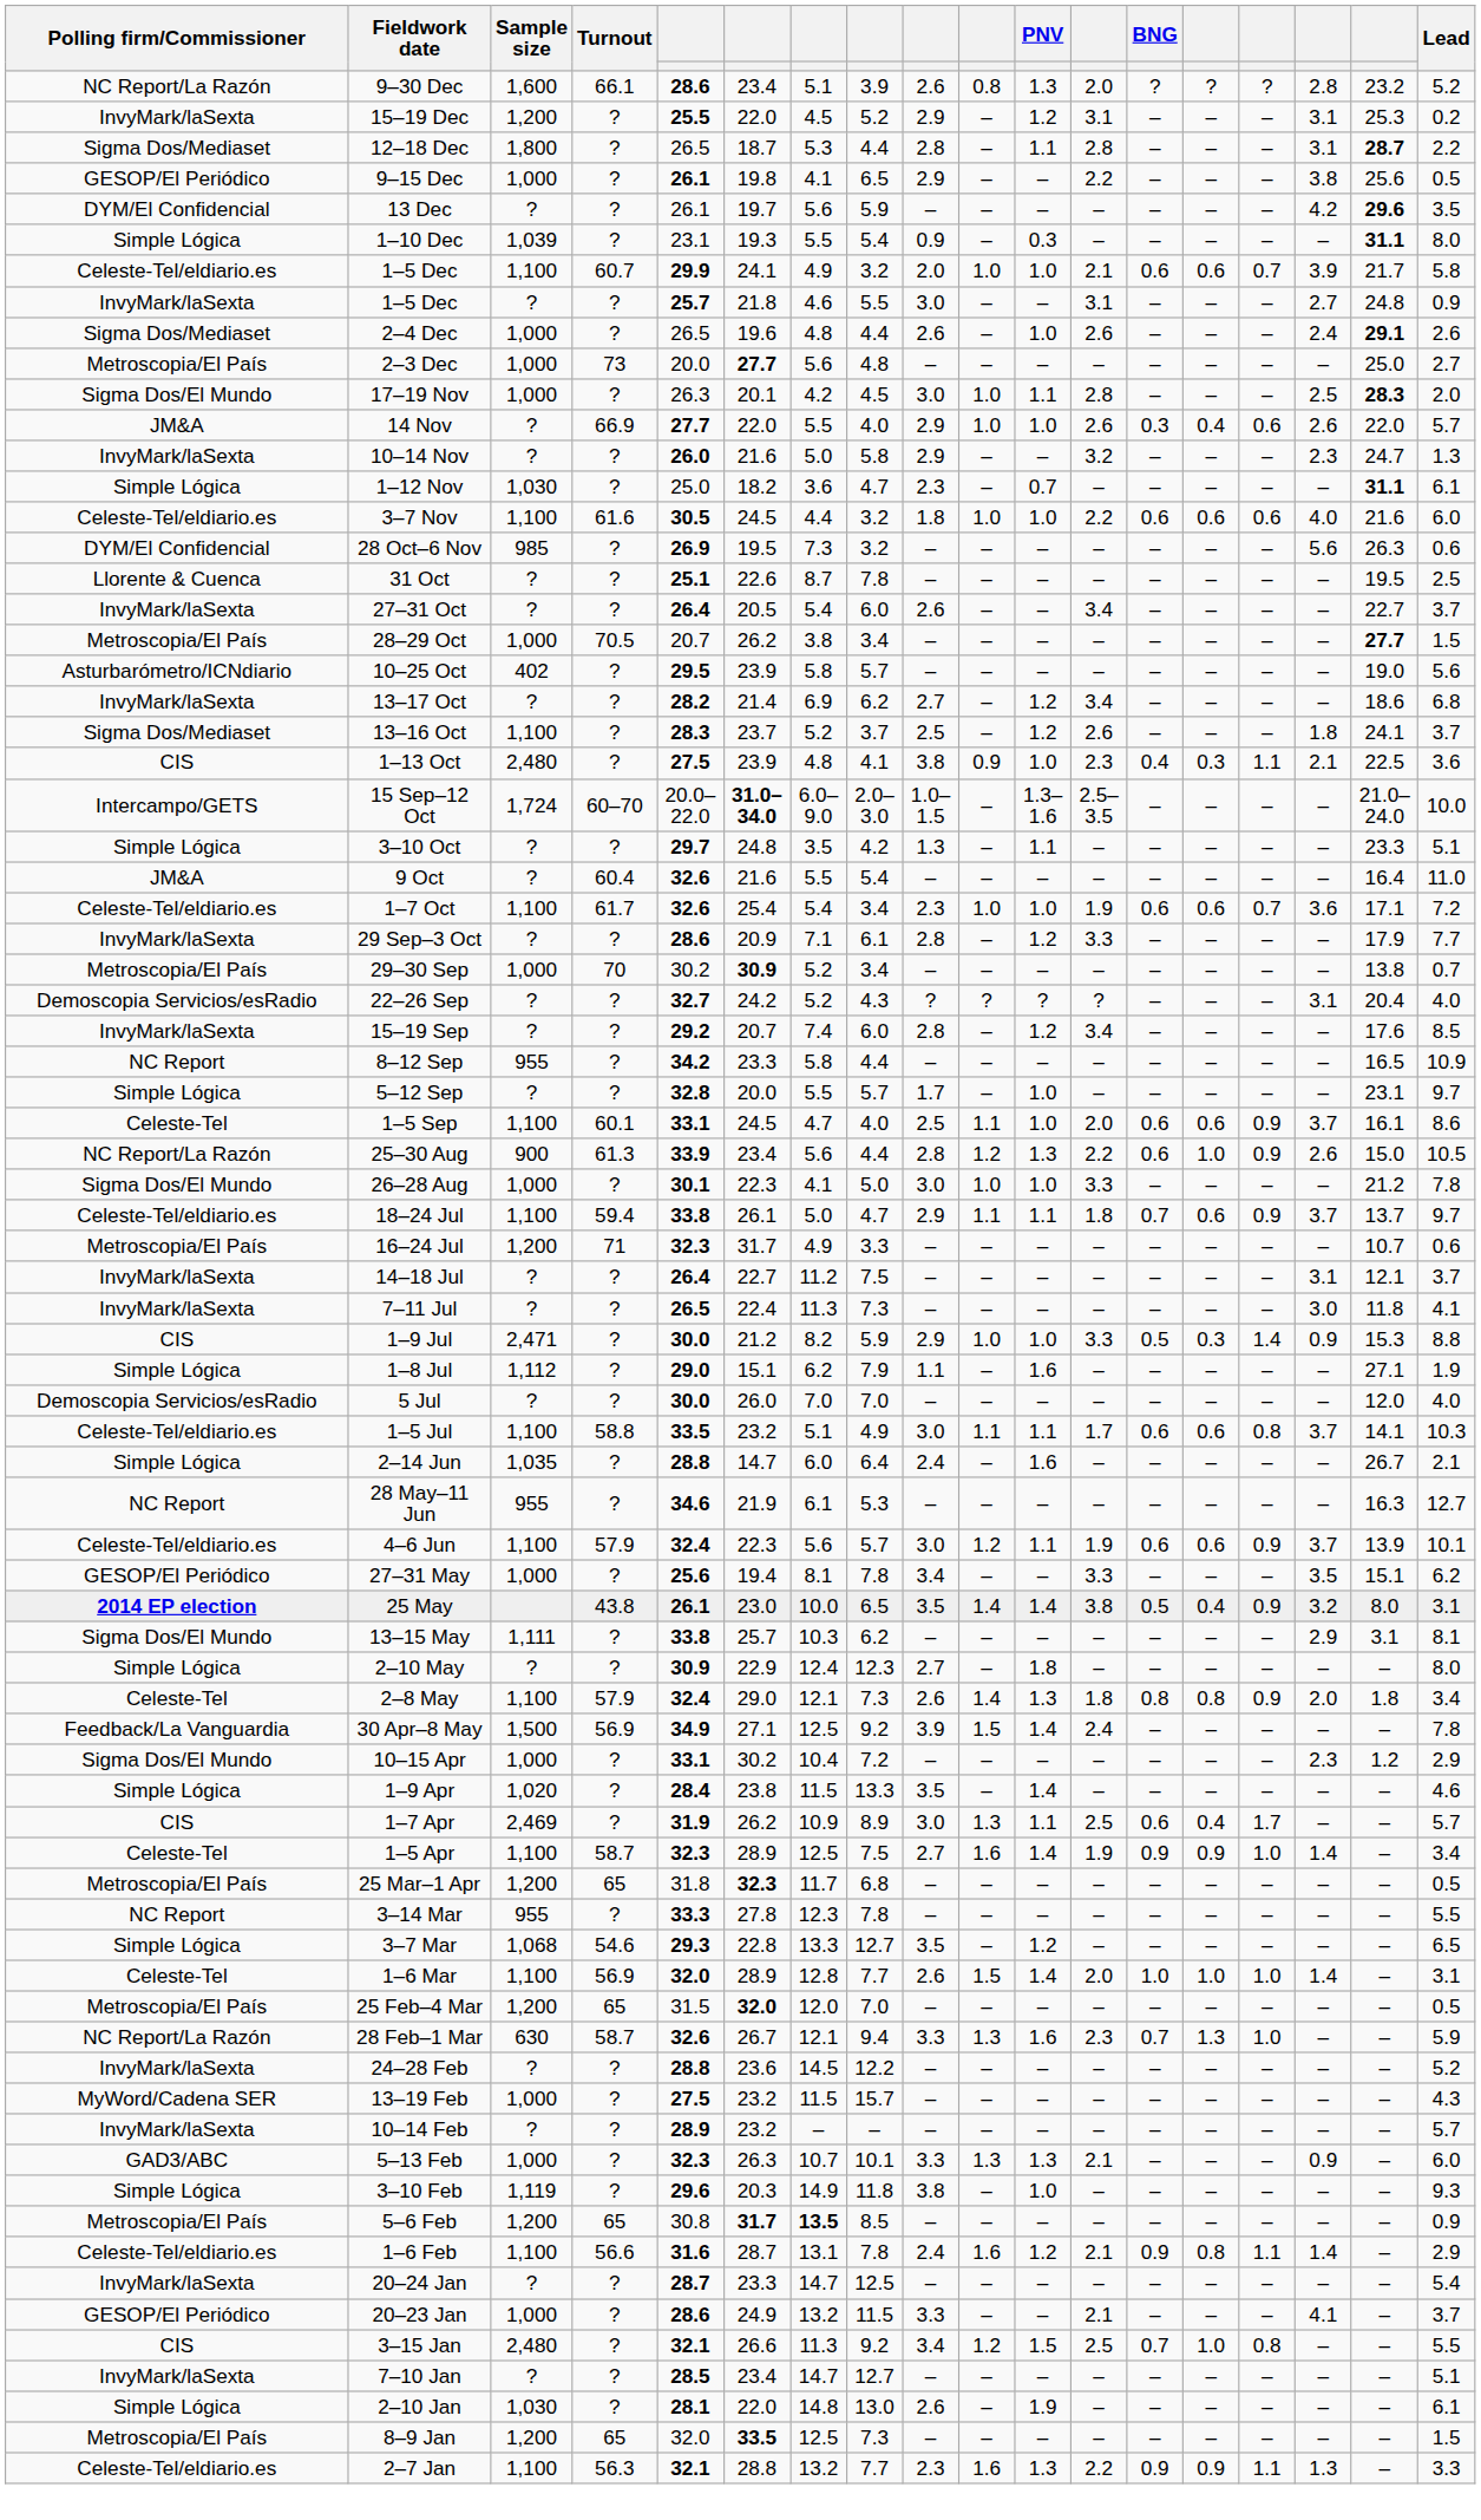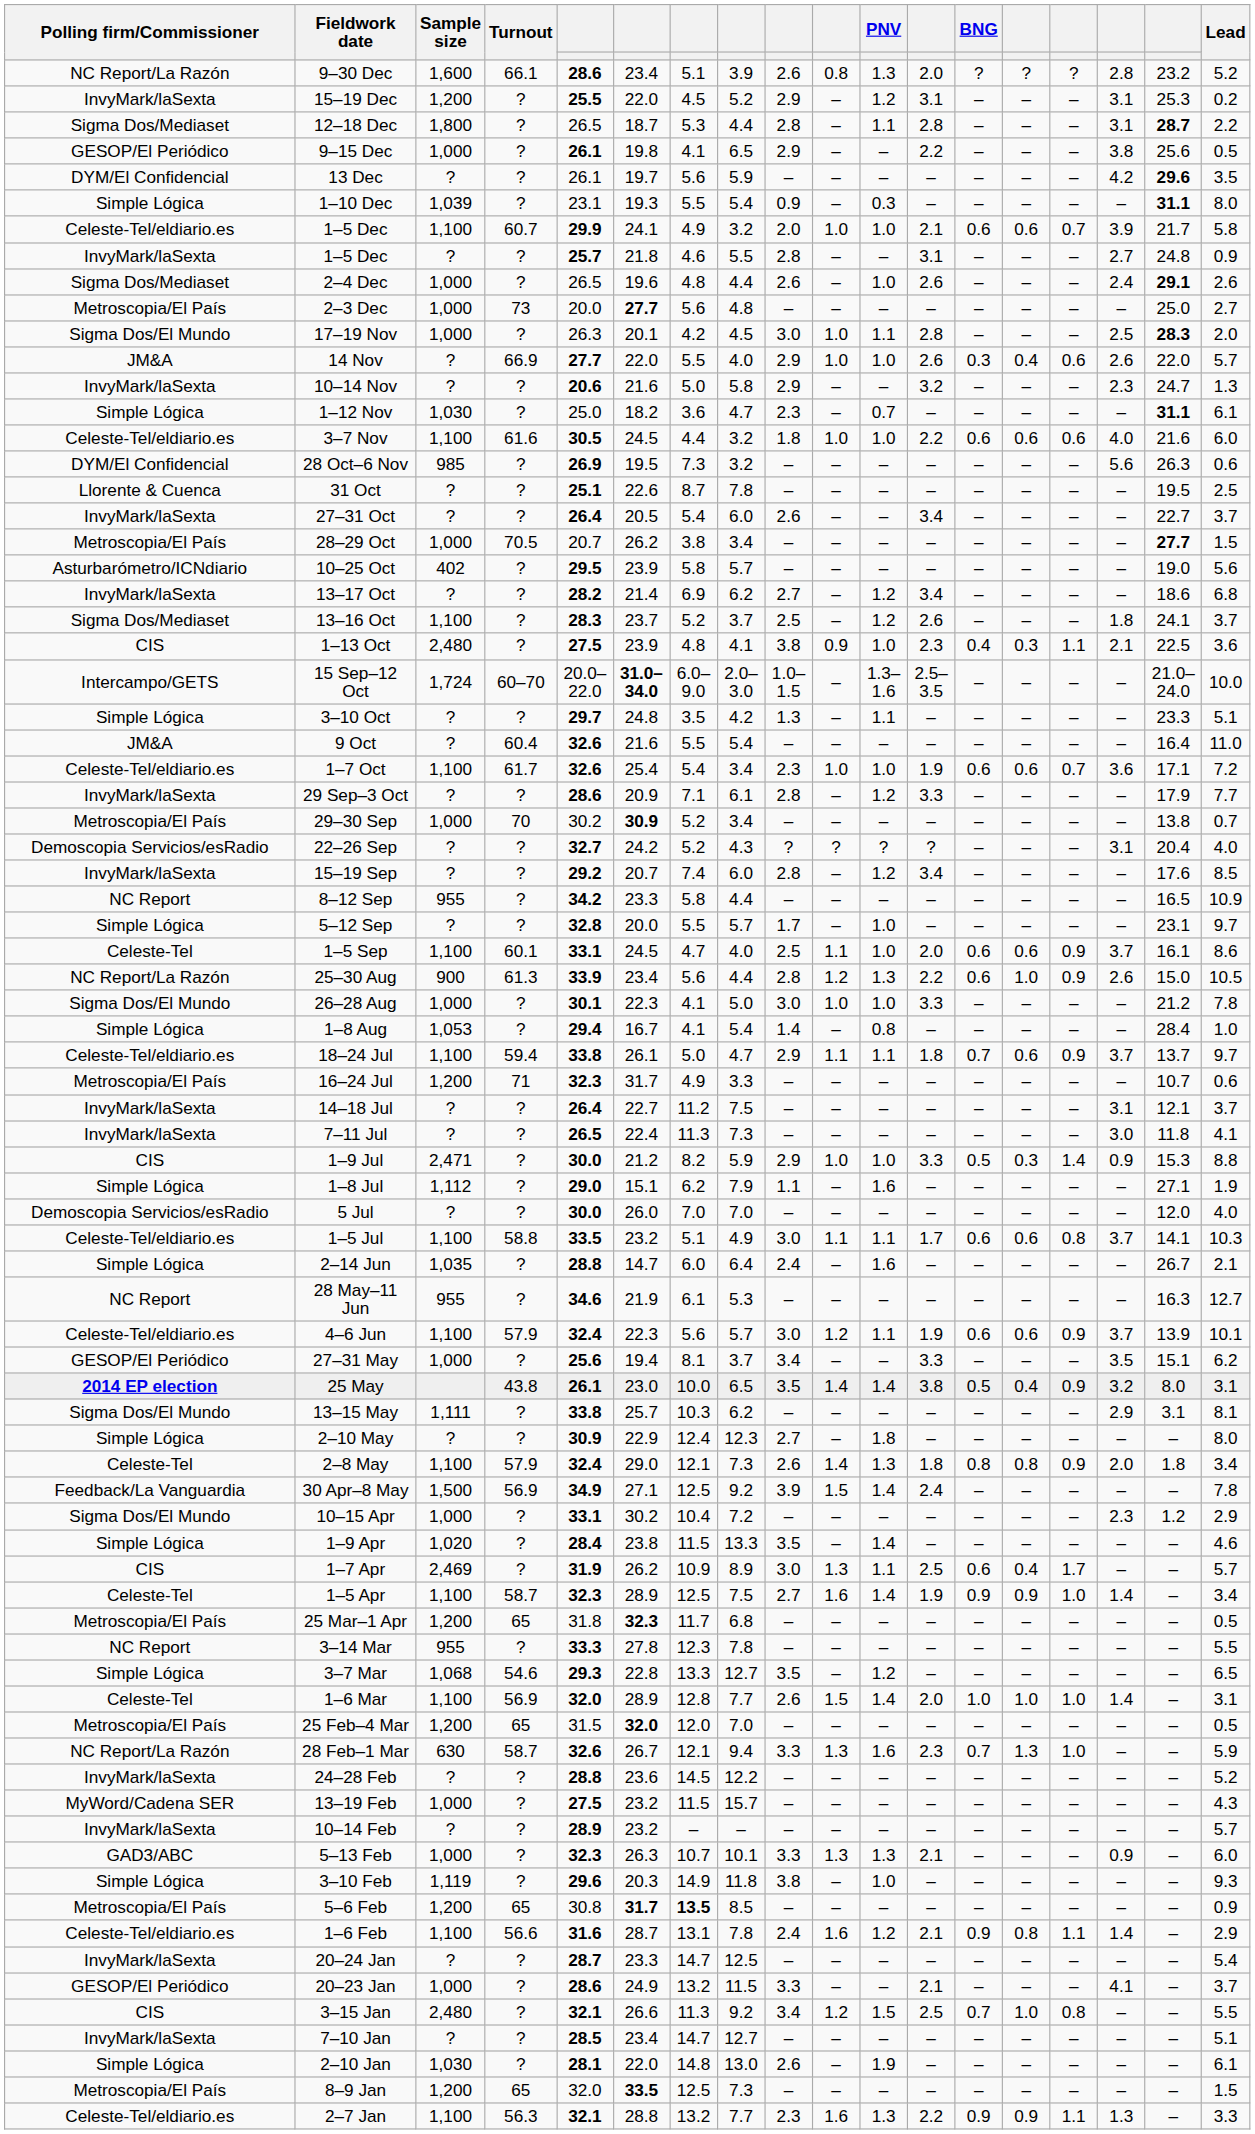1–5 Dec / ? | column 9: 3.0 -> 2.8
10–14 Nov | column 5: 26.0 -> 20.6
+ row: Simple Lógica | 1–8 Aug | 1,053 | ? | 29.4 | 16.7 | 4.1 | 5.4 | 1.4 | – | 0.8 | – | – | – | – | – | 28.4 | 1.0
27–31 May | column 8: 7.8 -> 3.7
